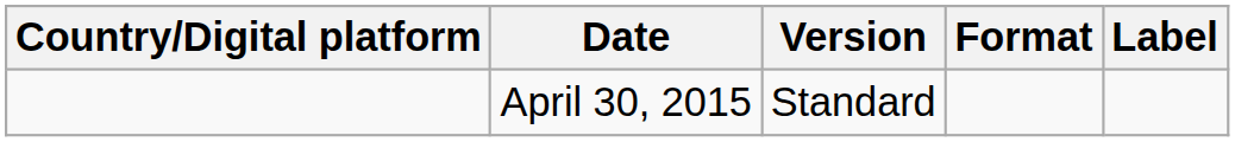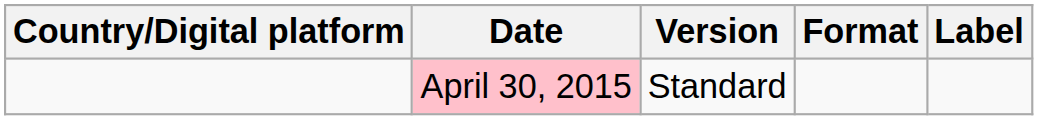April 30, 2015 | Date: no background -> pink background
